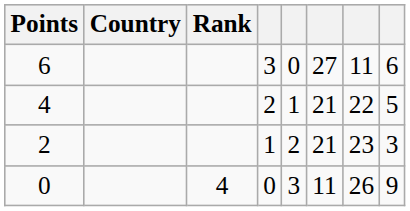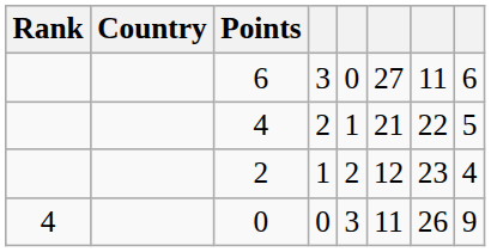columns swapped: Rank <-> Points
row 4 | column 6: 21 -> 12
row 4 | column 8: 3 -> 4
